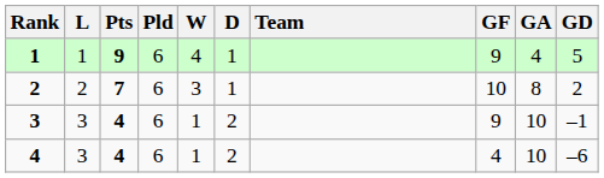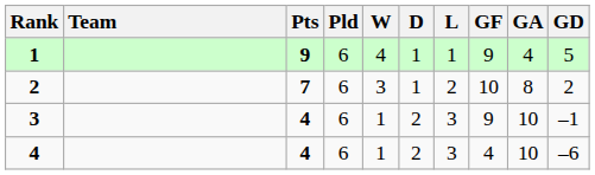columns swapped: Team <-> L
